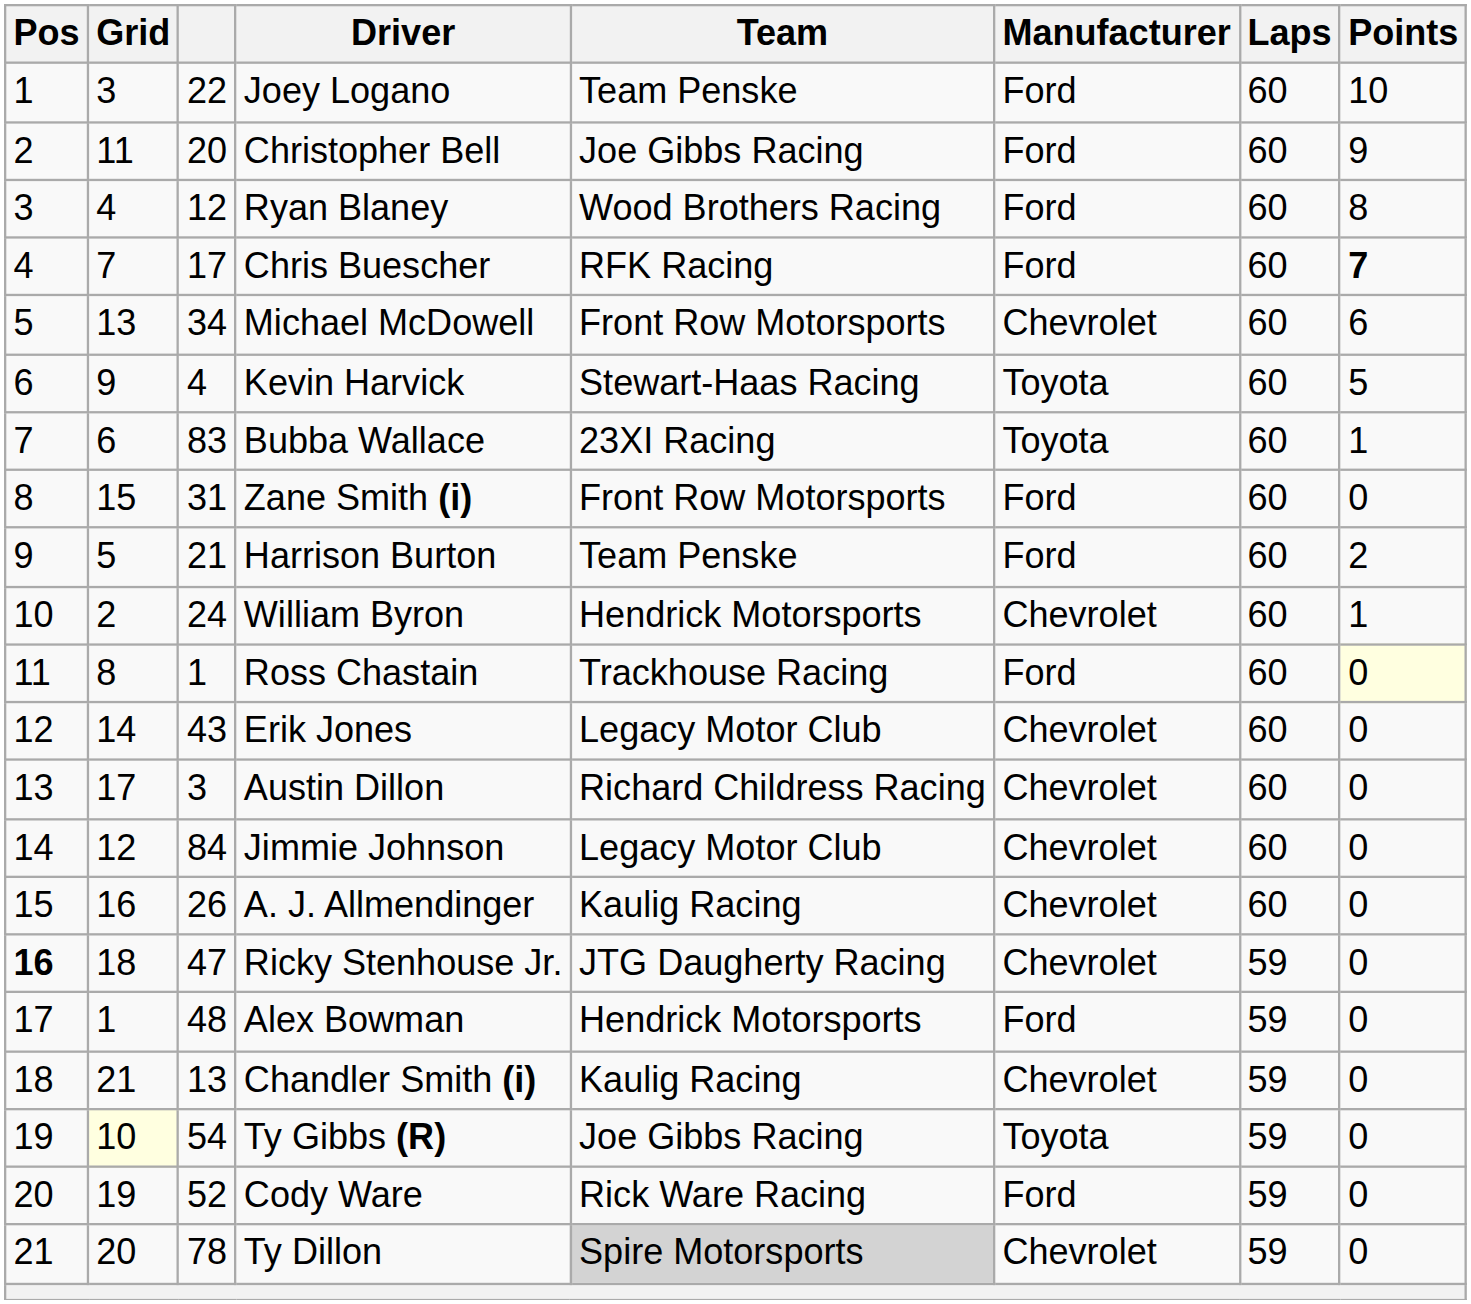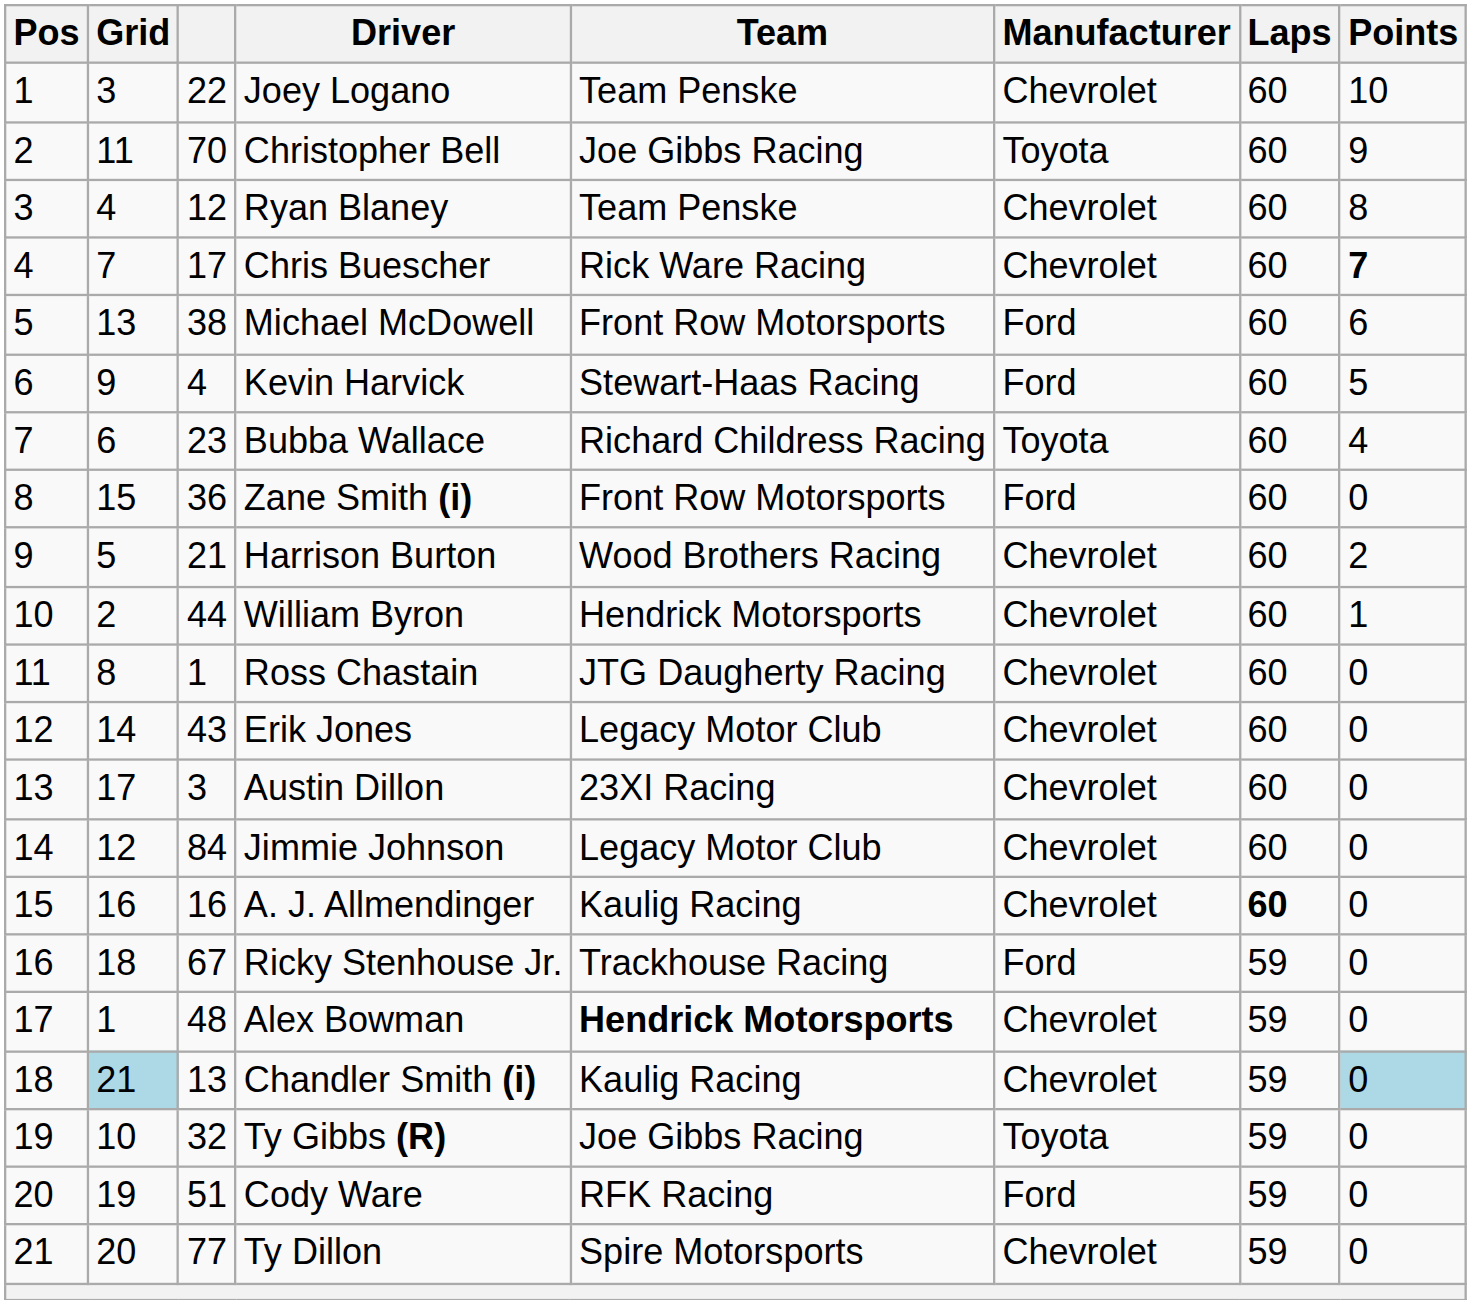Joey Logano | Manufacturer: Ford -> Chevrolet
Christopher Bell | column 3: 20 -> 70
Christopher Bell | Manufacturer: Ford -> Toyota
Ryan Blaney | Team: Wood Brothers Racing -> Team Penske
Ryan Blaney | Manufacturer: Ford -> Chevrolet
Chris Buescher | Team: RFK Racing -> Rick Ware Racing
Chris Buescher | Manufacturer: Ford -> Chevrolet
Michael McDowell | column 3: 34 -> 38
Michael McDowell | Manufacturer: Chevrolet -> Ford
Kevin Harvick | Manufacturer: Toyota -> Ford
Bubba Wallace | column 3: 83 -> 23
Bubba Wallace | Team: 23XI Racing -> Richard Childress Racing
Bubba Wallace | Points: 1 -> 4
Zane Smith (i) | column 3: 31 -> 36
Harrison Burton | Team: Team Penske -> Wood Brothers Racing
Harrison Burton | Manufacturer: Ford -> Chevrolet
William Byron | column 3: 24 -> 44
Ross Chastain | Team: Trackhouse Racing -> JTG Daugherty Racing
Ross Chastain | Manufacturer: Ford -> Chevrolet
Ross Chastain | Points: lightyellow background -> no background
Austin Dillon | Team: Richard Childress Racing -> 23XI Racing
A. J. Allmendinger | column 3: 26 -> 16
A. J. Allmendinger | Laps: normal -> bold
Ricky Stenhouse Jr. | Pos: bold -> normal
Ricky Stenhouse Jr. | column 3: 47 -> 67
Ricky Stenhouse Jr. | Team: JTG Daugherty Racing -> Trackhouse Racing
Ricky Stenhouse Jr. | Manufacturer: Chevrolet -> Ford
Alex Bowman | Team: normal -> bold
Alex Bowman | Manufacturer: Ford -> Chevrolet
Chandler Smith (i) | Grid: no background -> lightblue background
Chandler Smith (i) | Points: no background -> lightblue background
Ty Gibbs (R) | Grid: lightyellow background -> no background
Ty Gibbs (R) | column 3: 54 -> 32
Cody Ware | column 3: 52 -> 51
Cody Ware | Team: Rick Ware Racing -> RFK Racing
Ty Dillon | column 3: 78 -> 77
Ty Dillon | Team: lightgrey background -> no background
